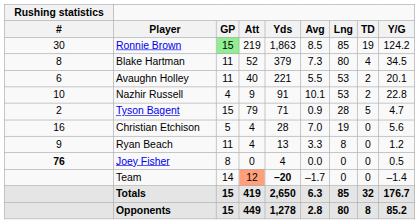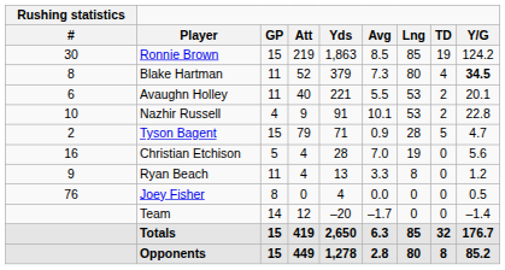Ronnie Brown | GP: lightgreen background -> no background
Blake Hartman | Y/G: normal -> bold
Joey Fisher | Rushing statistics / #: bold -> normal
Team | Att: lightsalmon background -> no background
Team | Yds: bold -> normal
